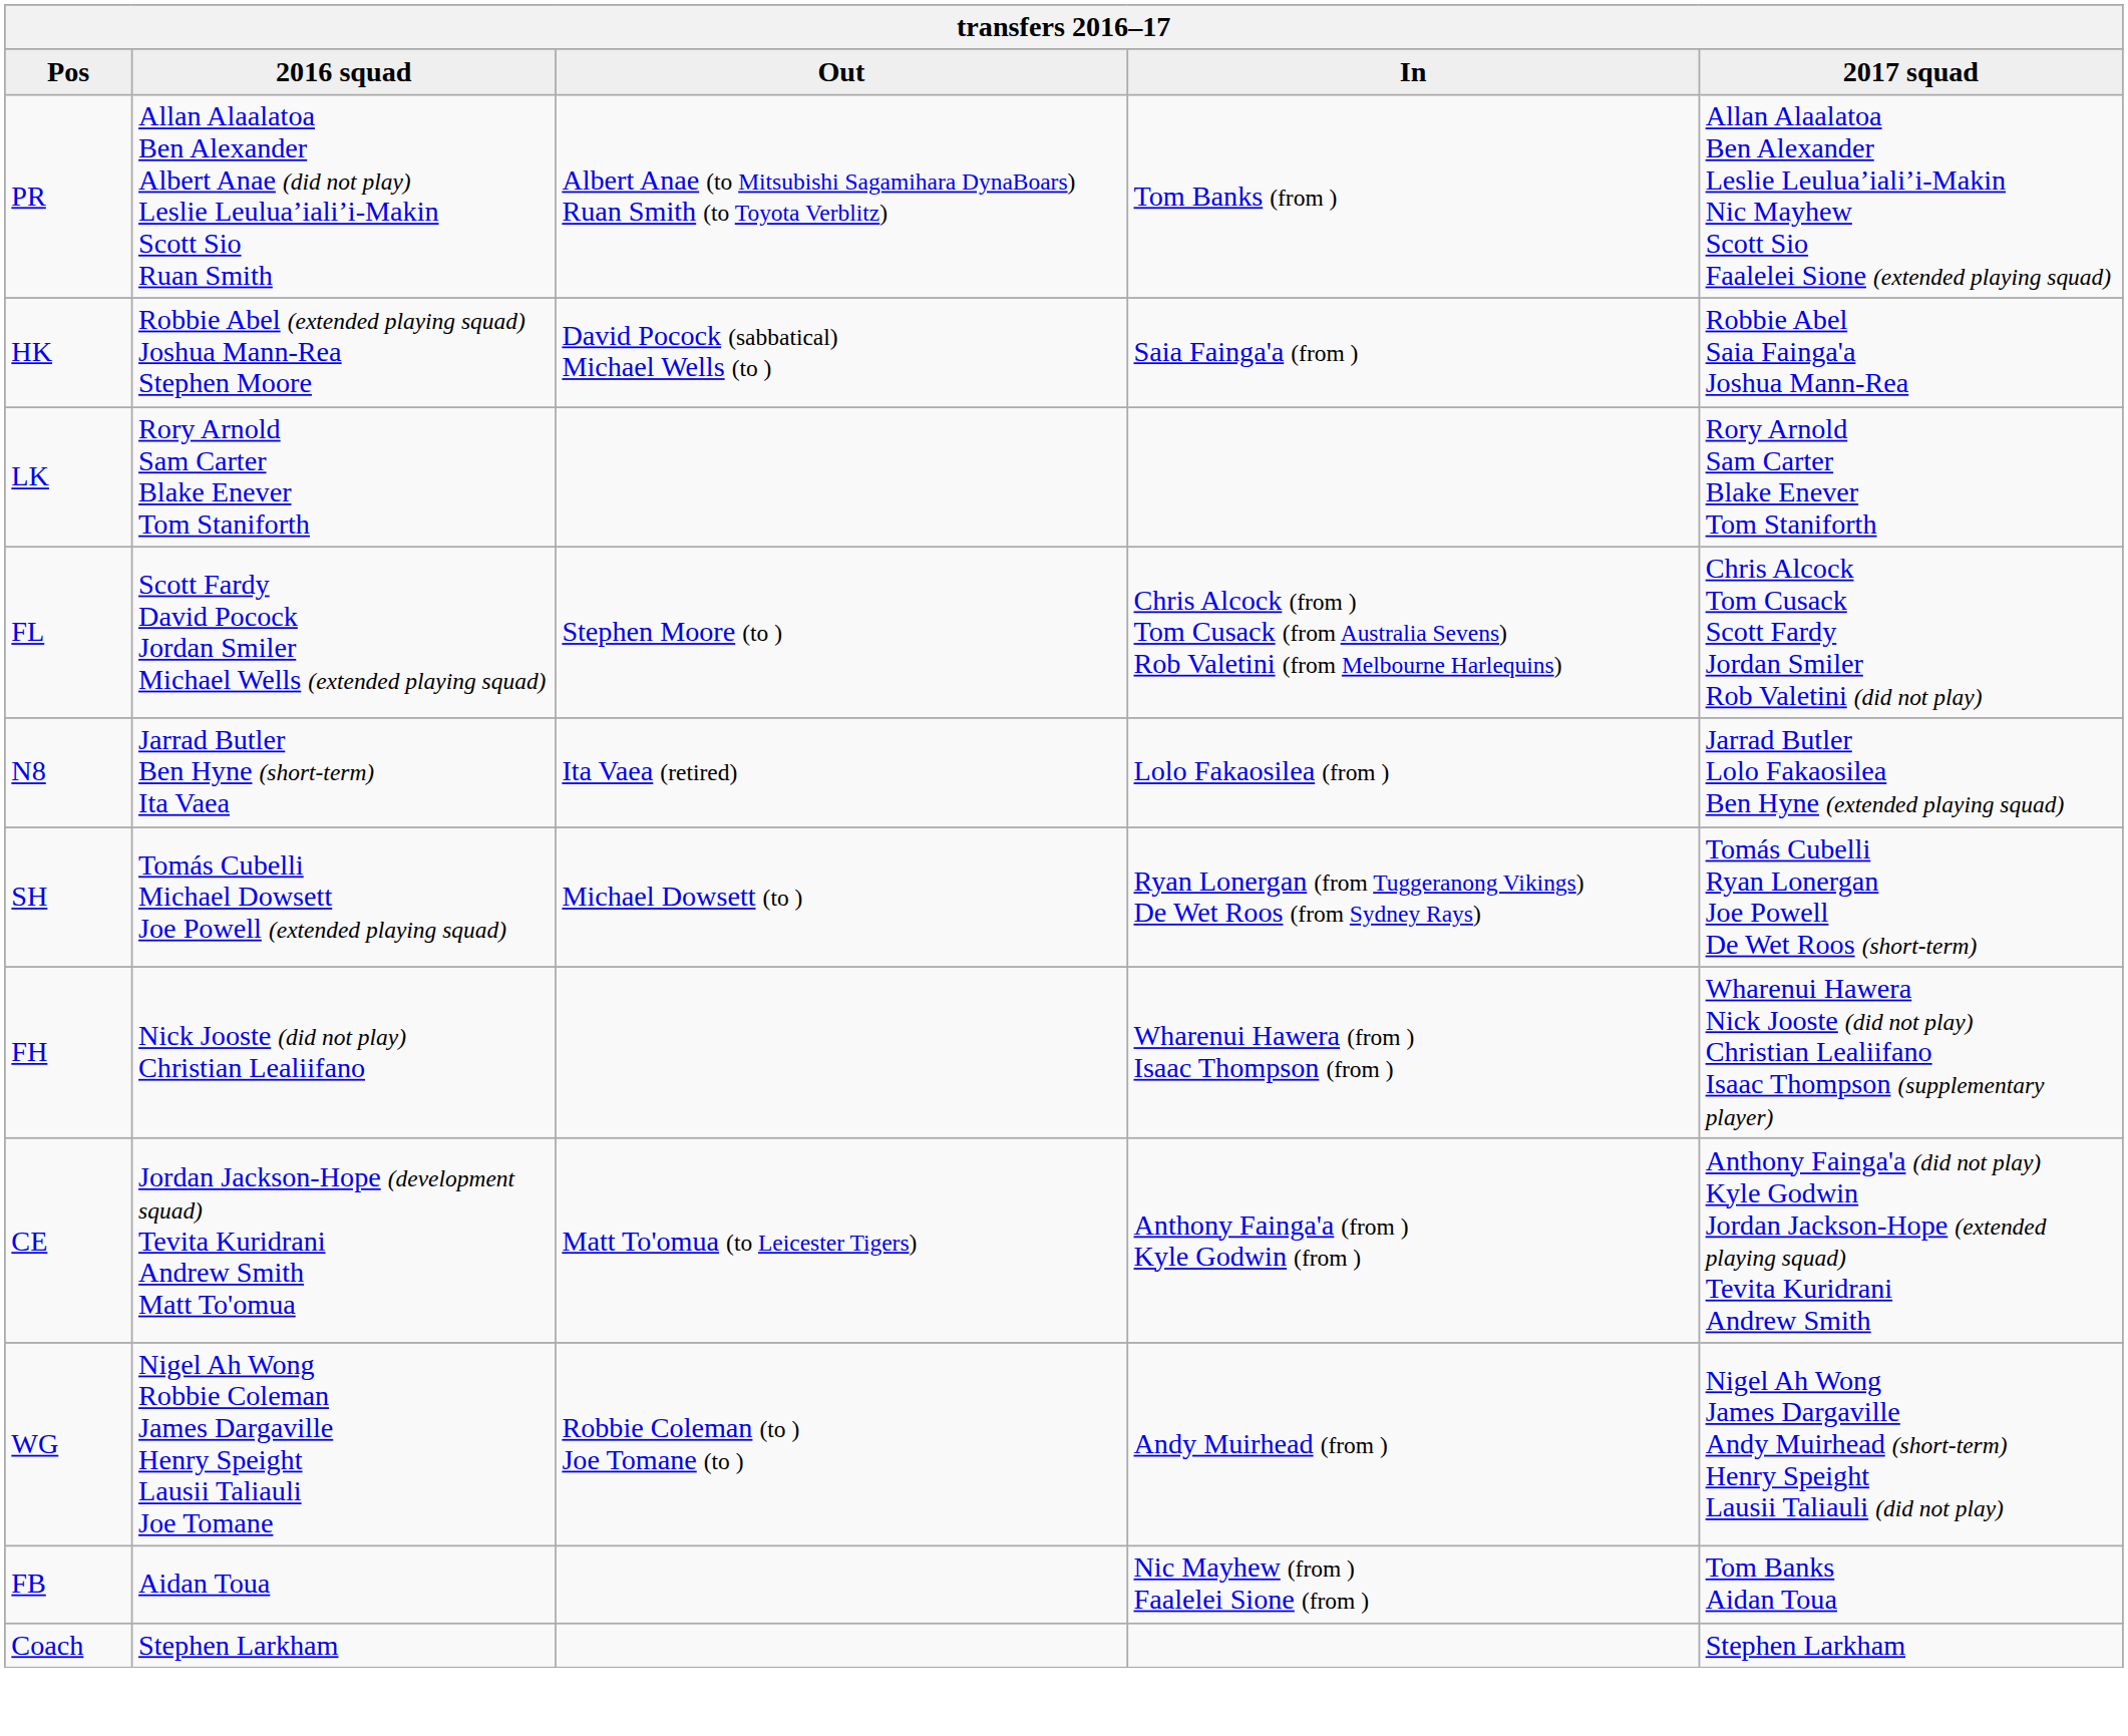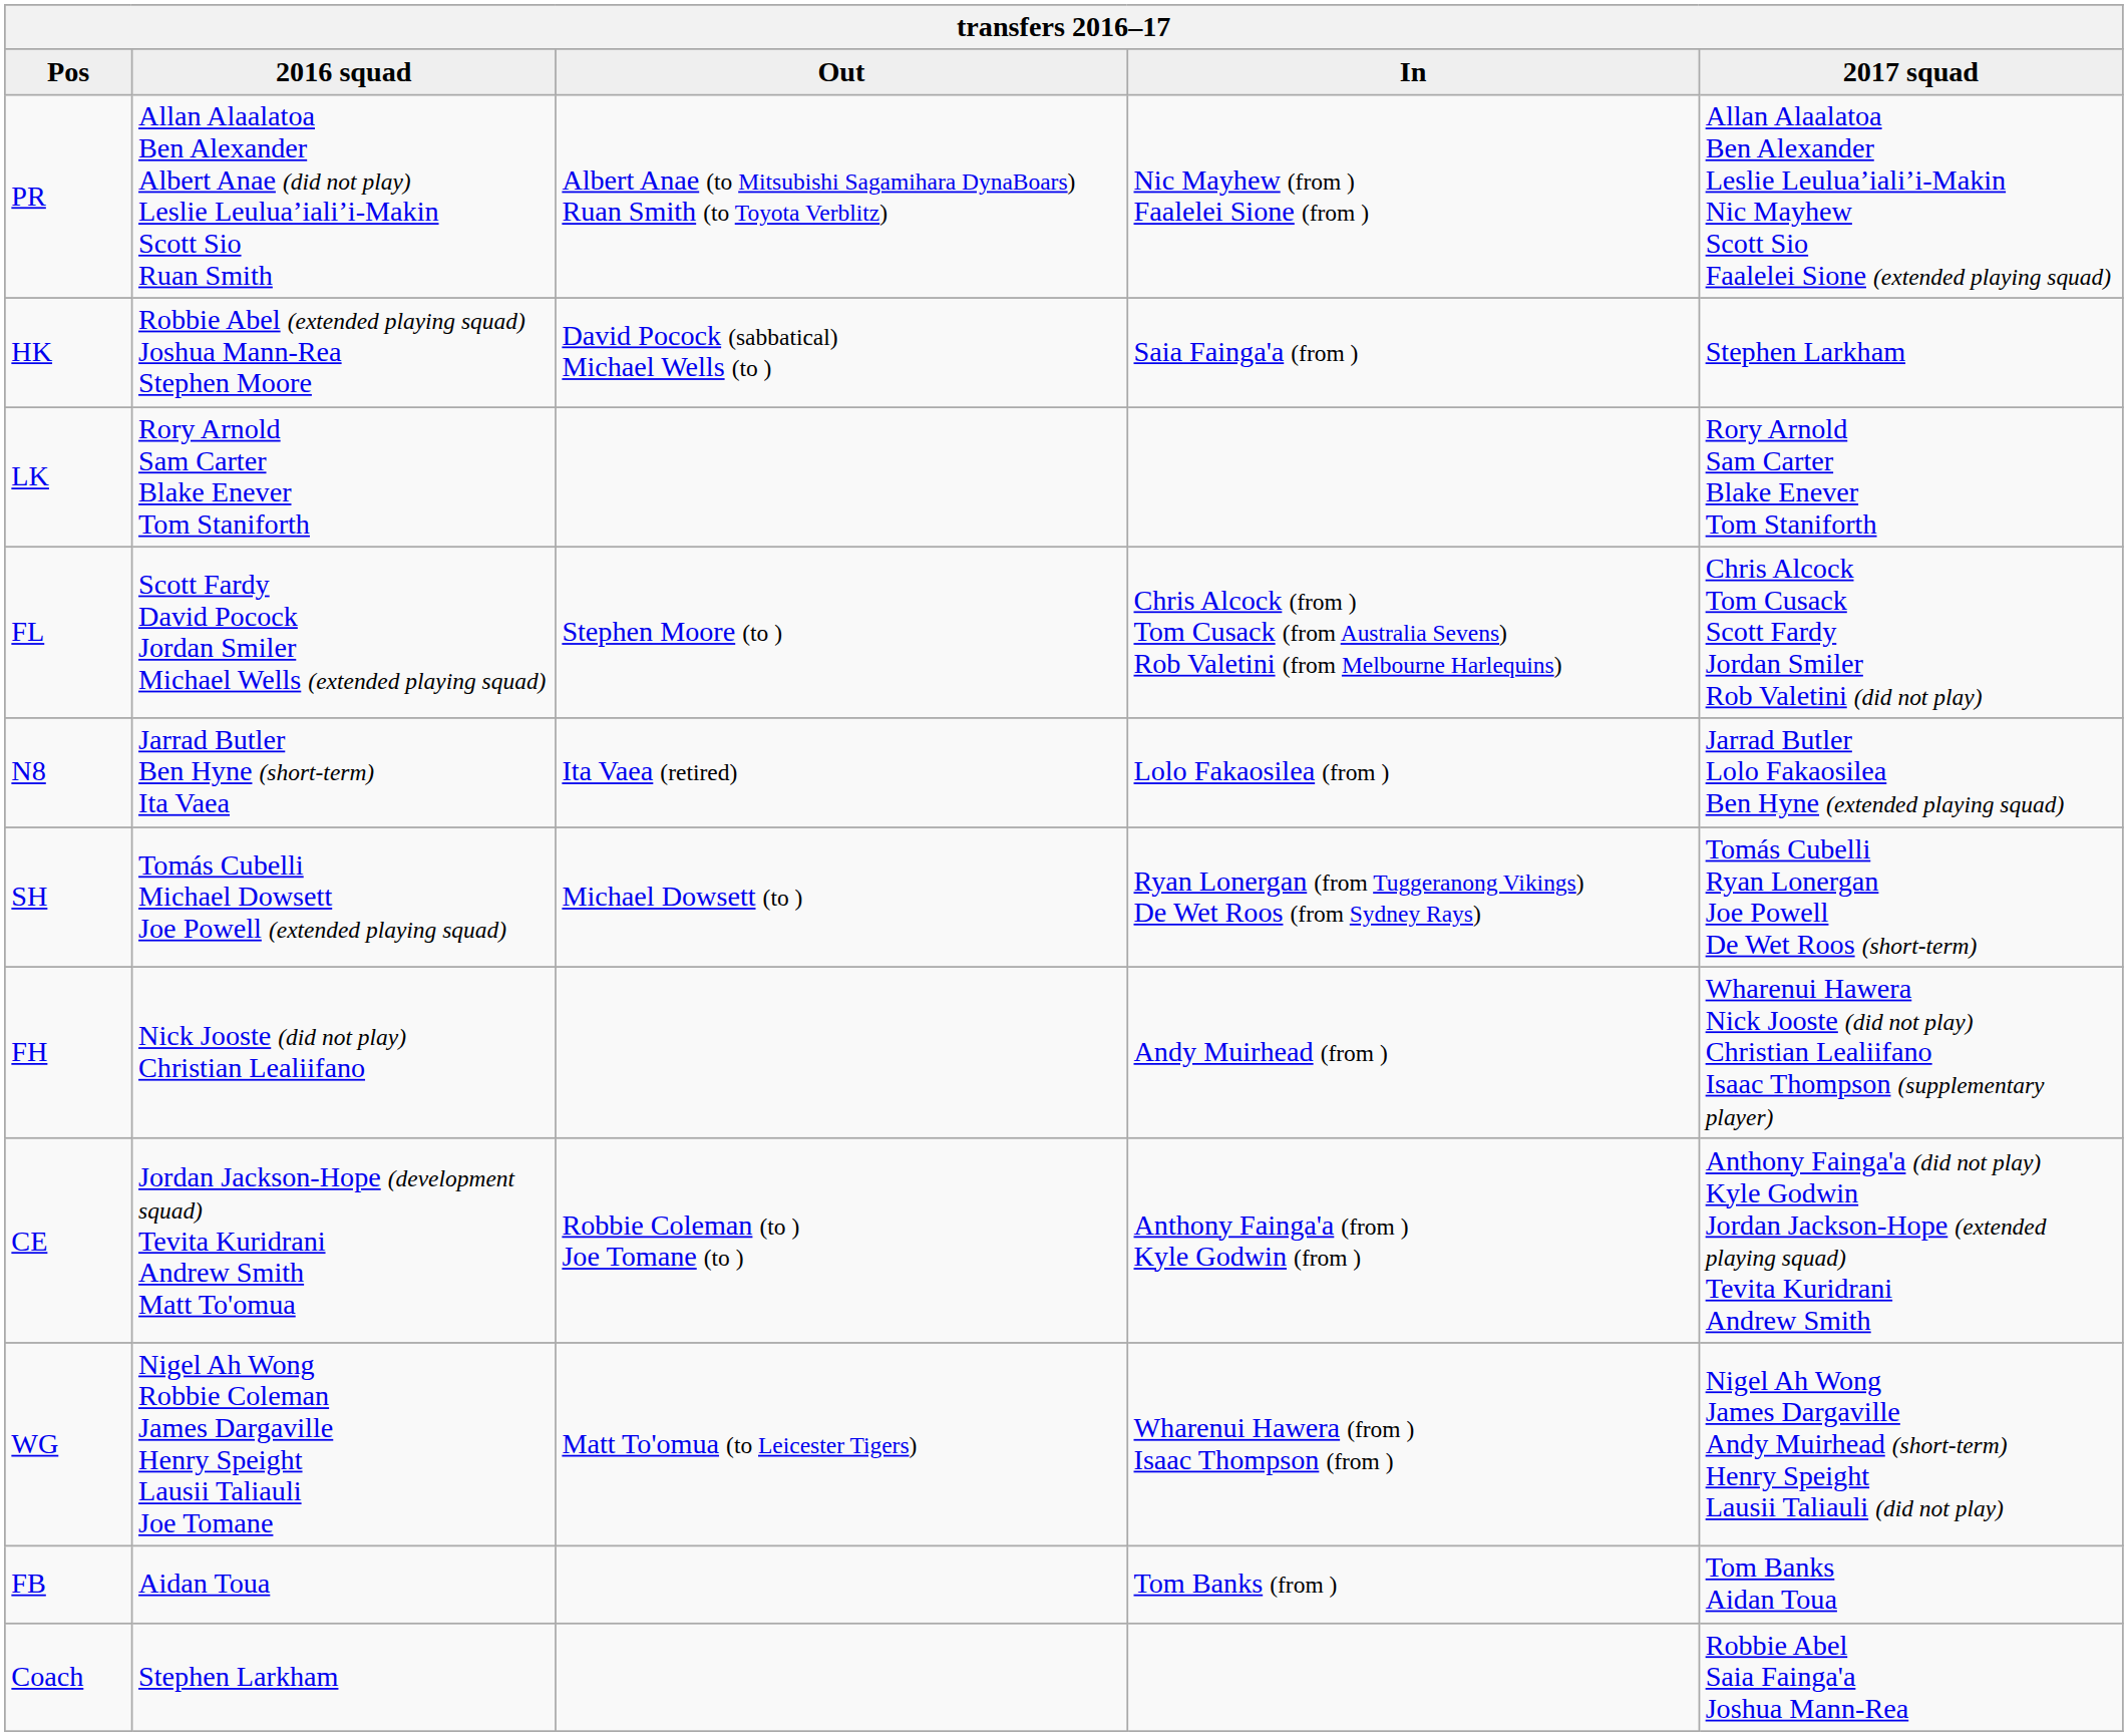PR | In: Tom Banks (from ) -> Nic Mayhew (from ) Faalelei Sione (from )
HK | 2017 squad: Robbie Abel Saia Fainga'a Joshua Mann-Rea -> Stephen Larkham
FH | In: Wharenui Hawera (from ) Isaac Thompson (from ) -> Andy Muirhead (from )
CE | Out: Matt To'omua (to Leicester Tigers) -> Robbie Coleman (to ) Joe Tomane (to )
WG | Out: Robbie Coleman (to ) Joe Tomane (to ) -> Matt To'omua (to Leicester Tigers)
WG | In: Andy Muirhead (from ) -> Wharenui Hawera (from ) Isaac Thompson (from )
FB | In: Nic Mayhew (from ) Faalelei Sione (from ) -> Tom Banks (from )
Coach | 2017 squad: Stephen Larkham -> Robbie Abel Saia Fainga'a Joshua Mann-Rea
